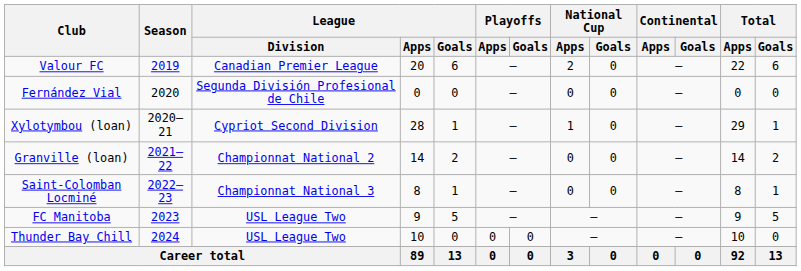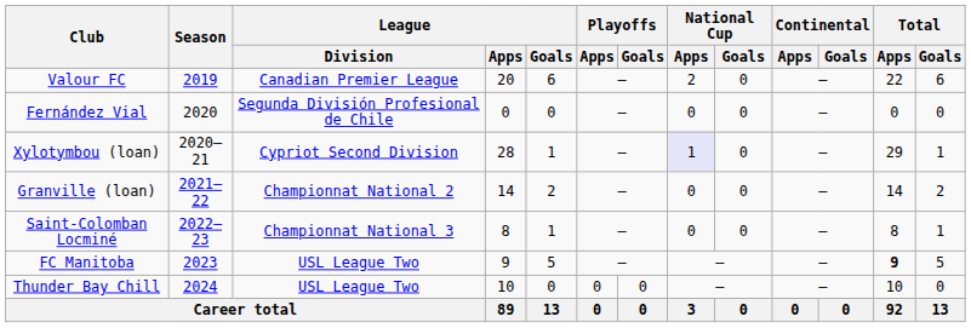Xylotymbou (loan) | National Cup / Apps: no background -> lavender background
FC Manitoba | Total / Apps: normal -> bold
